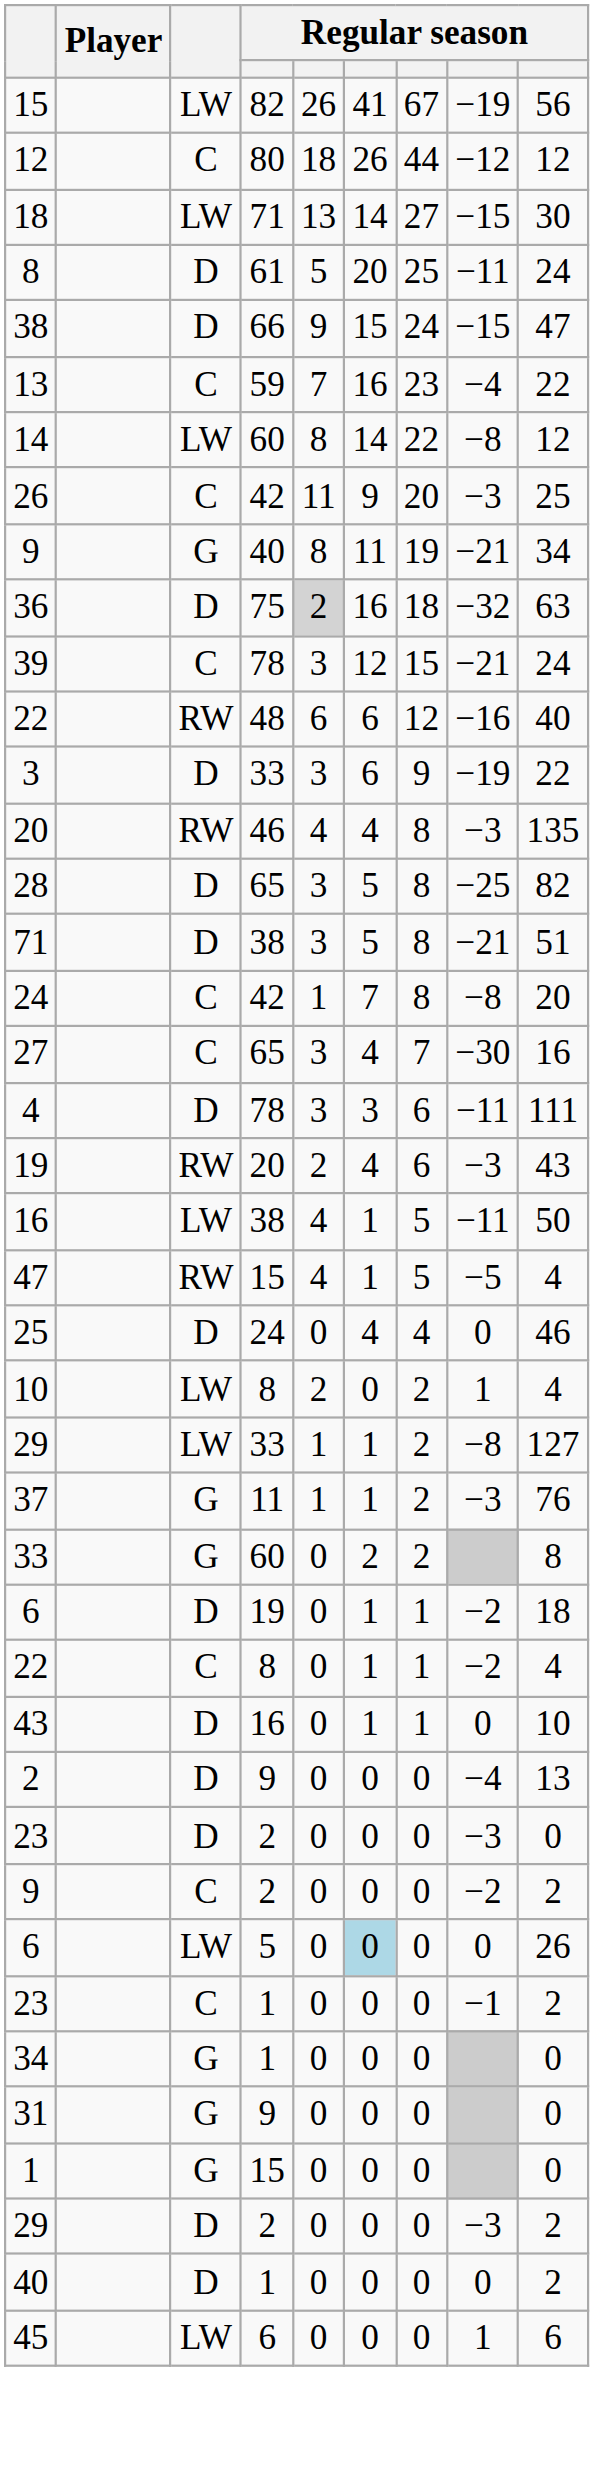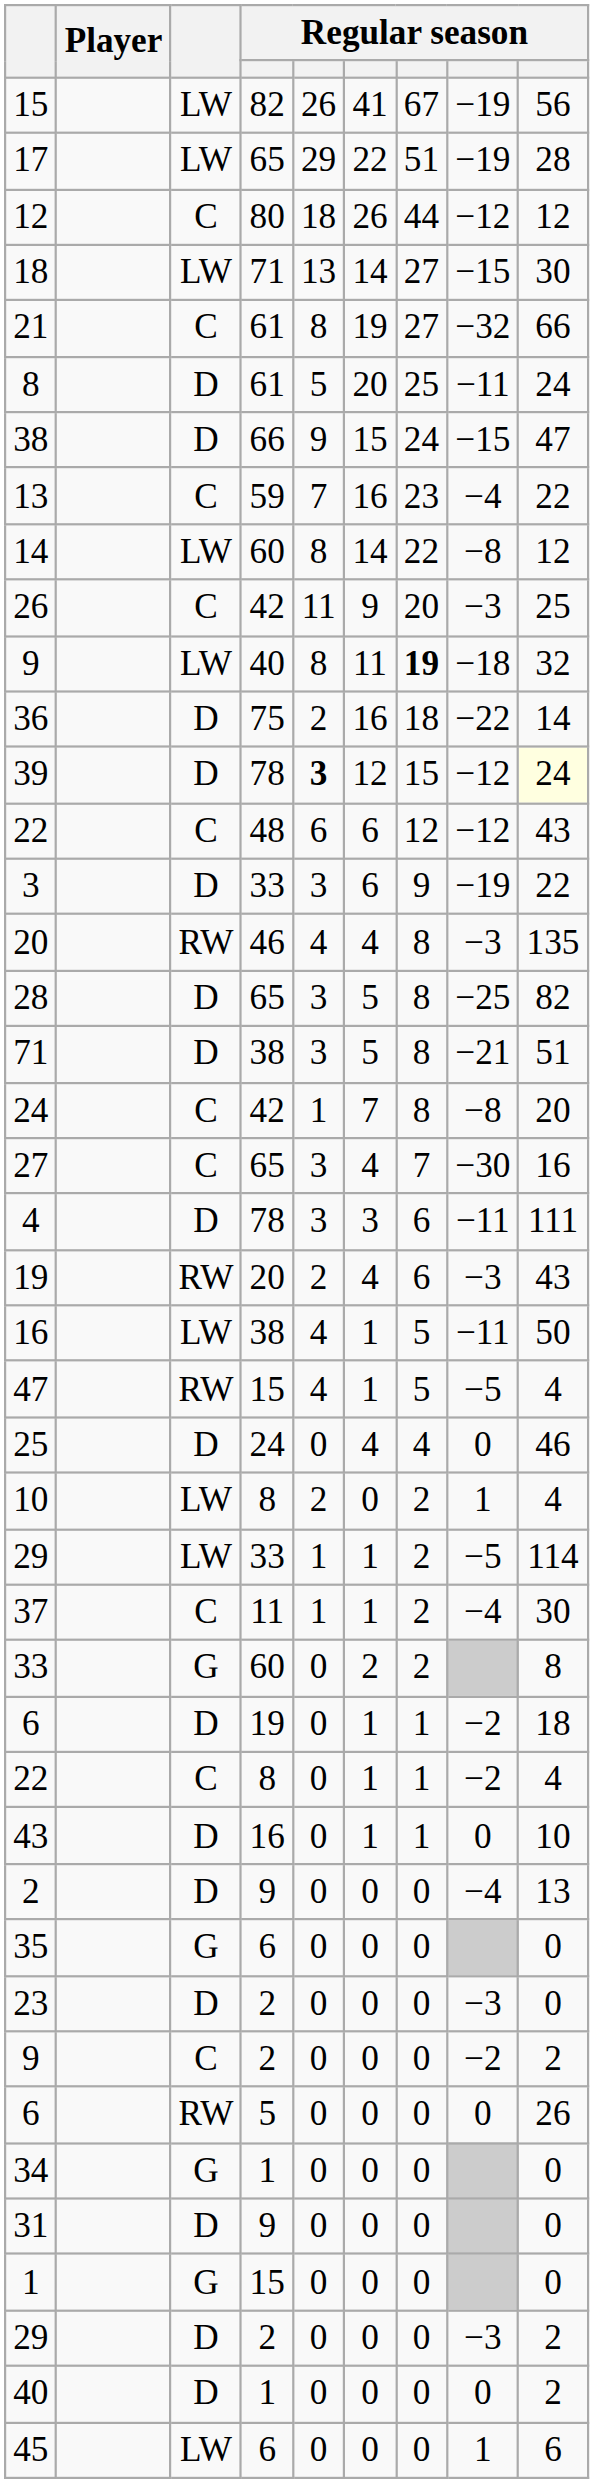+ row: 17 | LW | 65 | 29 | 22 | 51 | −19 | 28
+ row: 21 | C | 61 | 8 | 19 | 27 | −32 | 66
9 / 40 | column 3: G -> LW
9 / 40 | column 7: normal -> bold
9 / 40 | column 8: −21 -> −18
9 / 40 | column 9: 34 -> 32
36 | column 5: lightgrey background -> no background
36 | column 8: −32 -> −22
36 | column 9: 63 -> 14
39 | column 3: C -> D
39 | column 5: normal -> bold
39 | column 8: −21 -> −12
39 | column 9: no background -> lightyellow background
22 / 48 | column 3: RW -> C
22 / 48 | column 8: −16 -> −12
22 / 48 | column 9: 40 -> 43
29 / 33 | column 8: −8 -> −5
29 / 33 | column 9: 127 -> 114
37 | column 3: G -> C
37 | column 8: −3 -> −4
37 | column 9: 76 -> 30
+ row: 35 | G | 6 | 0 | 0 | 0 | 0
6 / 5 | column 3: LW -> RW
6 / 5 | column 6: lightblue background -> no background
- row: 23 | C | 1 | 0 | 0 | 0 | −1 | 2
31 | column 3: G -> D
